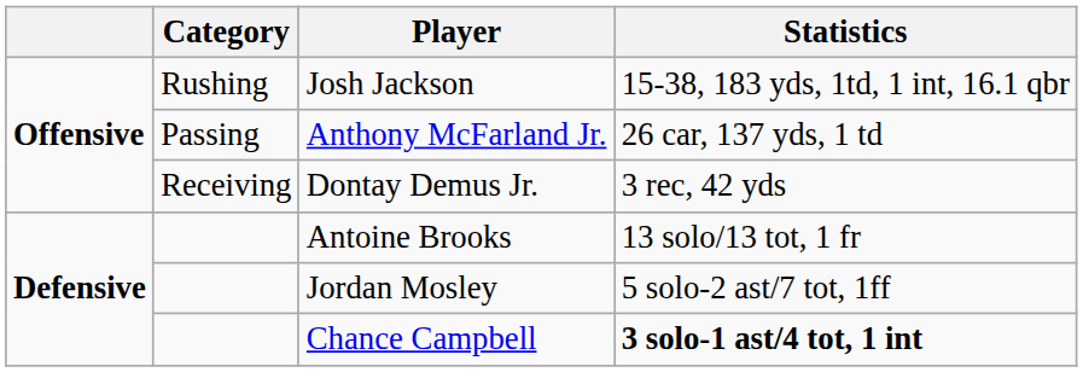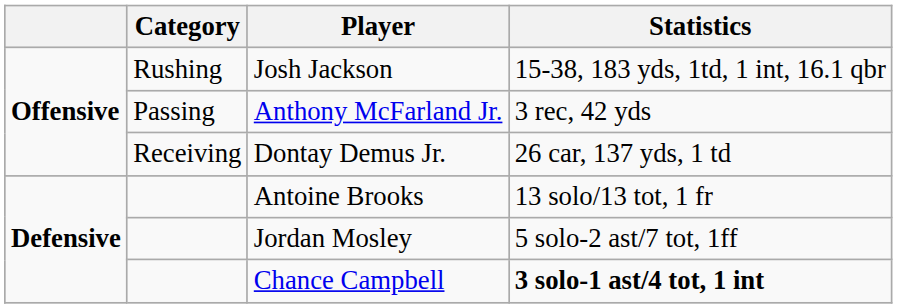Anthony McFarland Jr. | Statistics: 26 car, 137 yds, 1 td -> 3 rec, 42 yds
Dontay Demus Jr. | Statistics: 3 rec, 42 yds -> 26 car, 137 yds, 1 td
